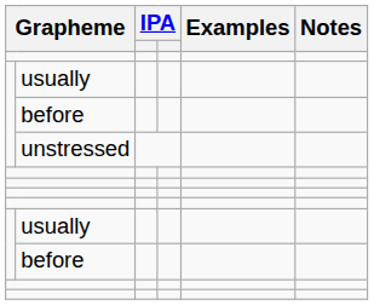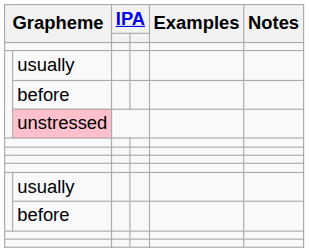unstressed | column 2: no background -> pink background
